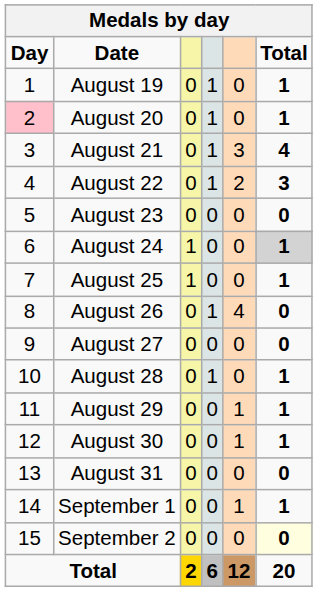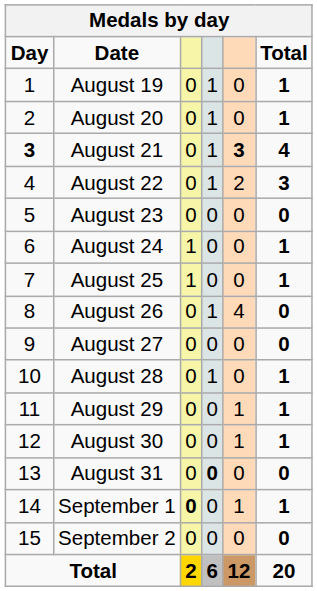August 20 | Day: pink background -> no background
August 21 | Day: normal -> bold
August 21 | column 5: normal -> bold
August 24 | Total: lightgrey background -> no background
August 31 | column 4: normal -> bold
September 1 | column 3: normal -> bold
September 2 | Total: lightyellow background -> no background
